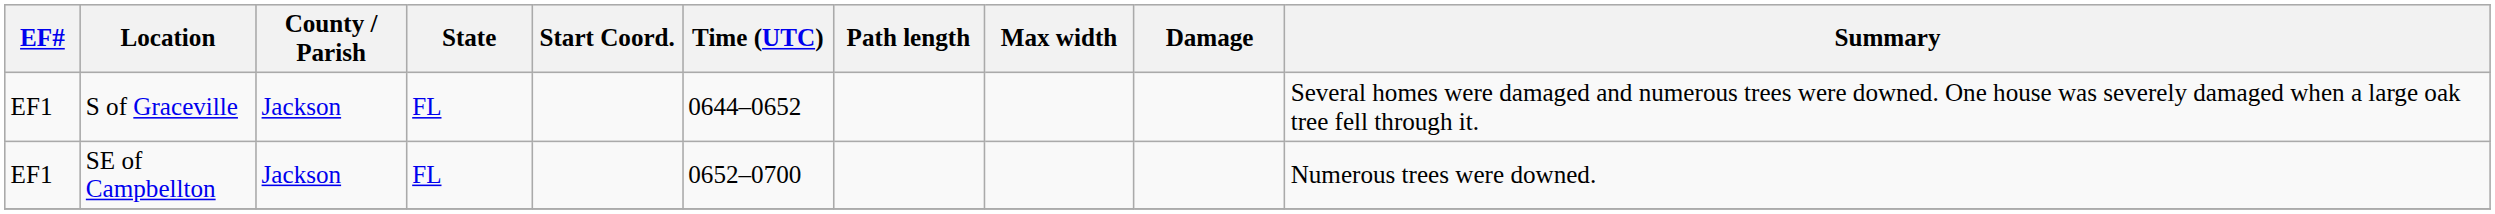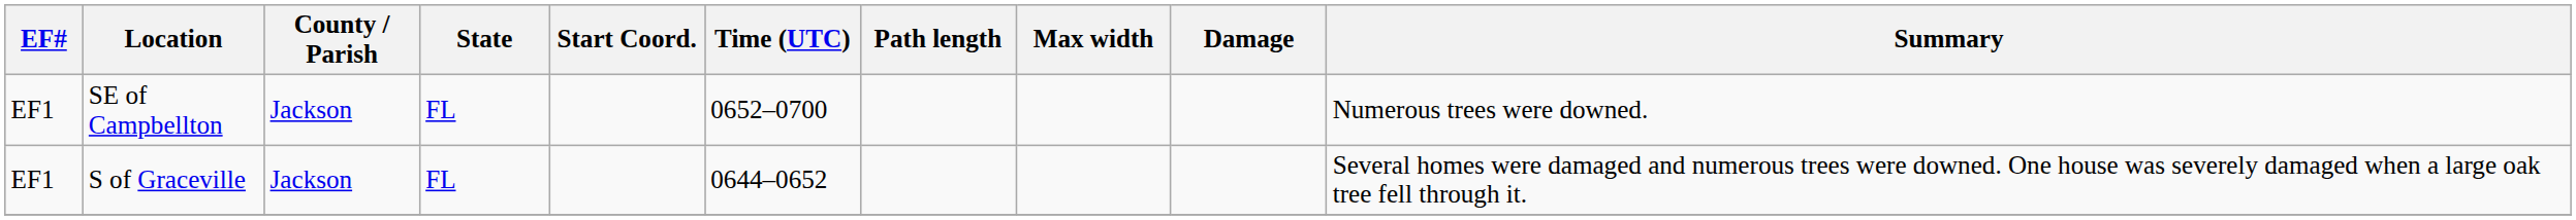rows swapped: S of Graceville <-> SE of Campbellton
